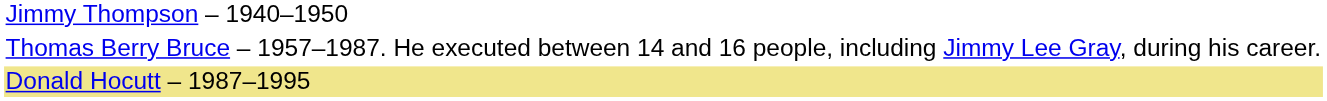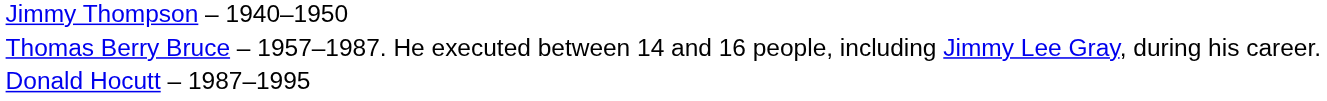row 3 | column 1: khaki background -> no background
